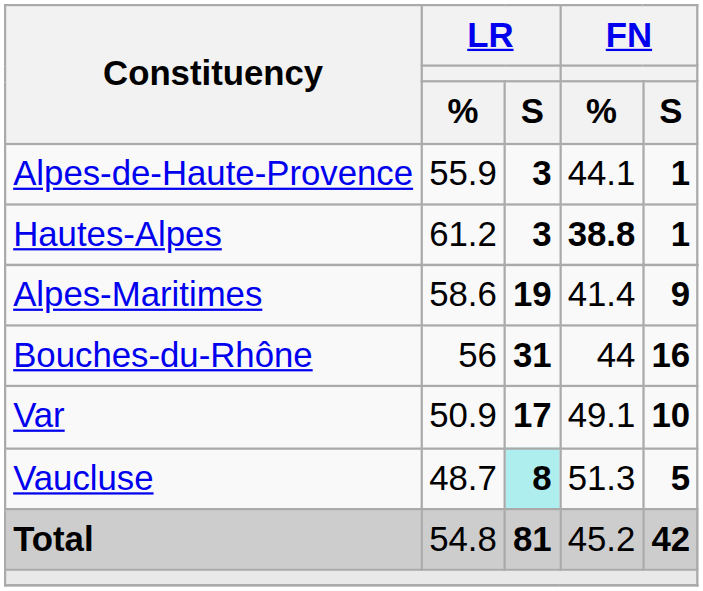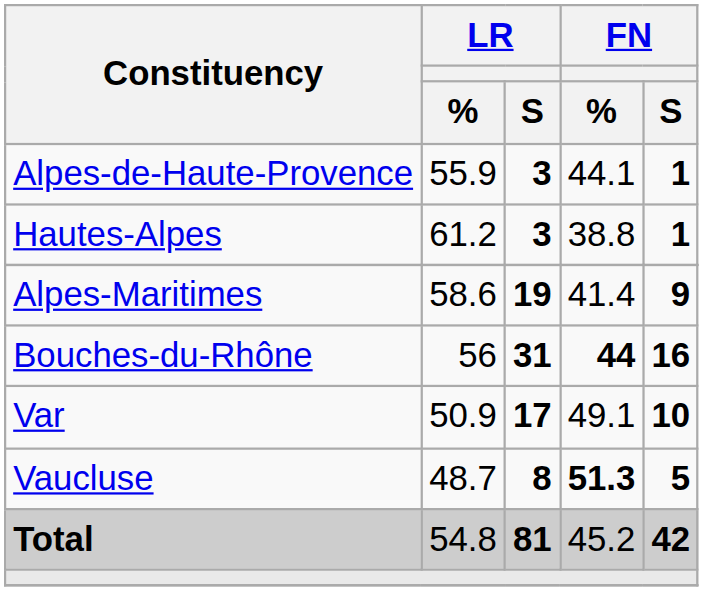Hautes-Alpes | FN / %: bold -> normal
Bouches-du-Rhône | FN / %: normal -> bold
Vaucluse | LR / S: paleturquoise background -> no background
Vaucluse | FN / %: normal -> bold
